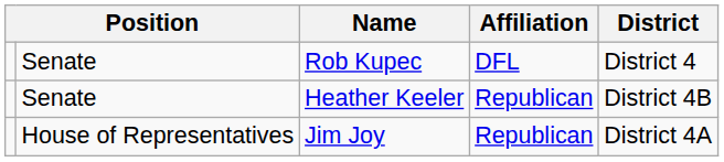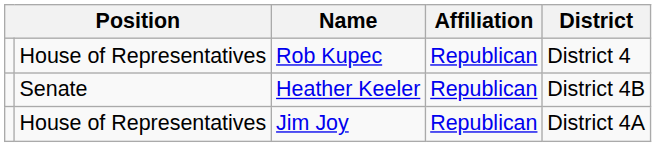Rob Kupec | column 2: Senate -> House of Representatives
Rob Kupec | Affiliation: DFL -> Republican
